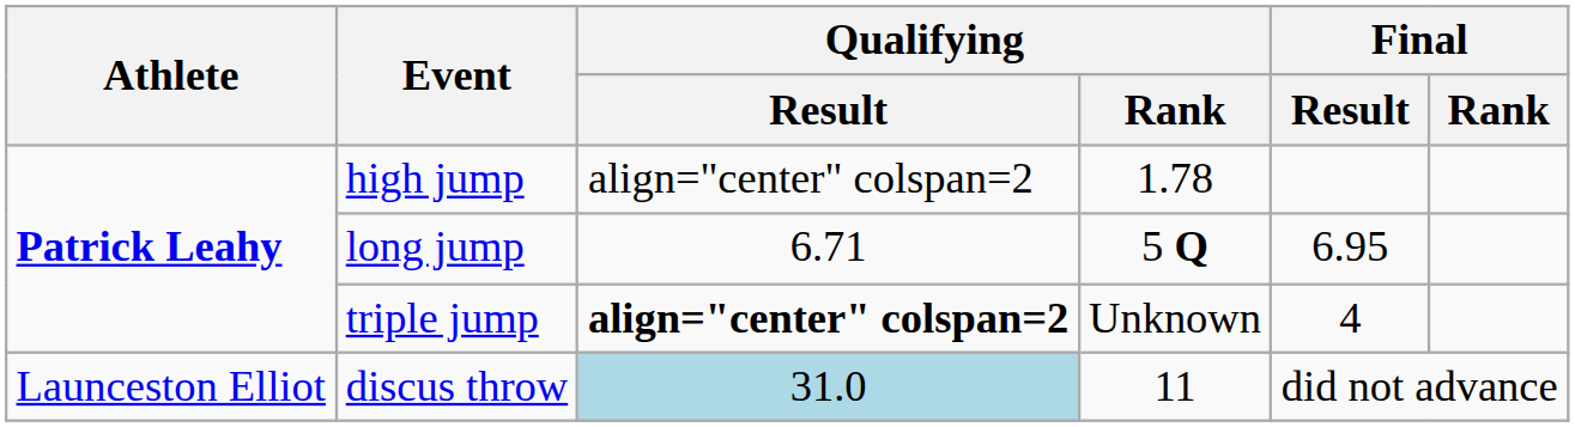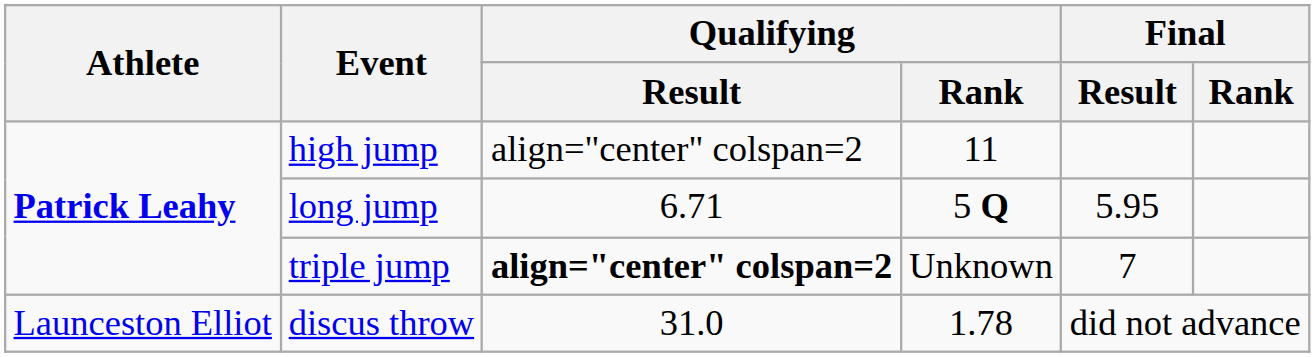high jump | Qualifying / Rank: 1.78 -> 11
long jump | Final / Result: 6.95 -> 5.95
triple jump | Final / Result: 4 -> 7
discus throw | Qualifying / Result: lightblue background -> no background
discus throw | Qualifying / Rank: 11 -> 1.78
